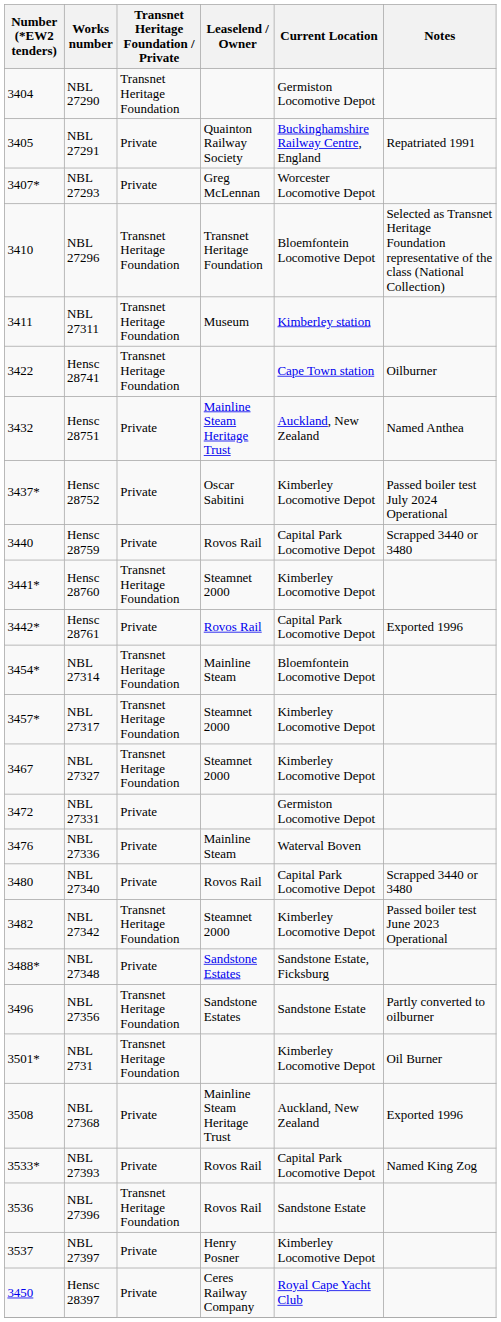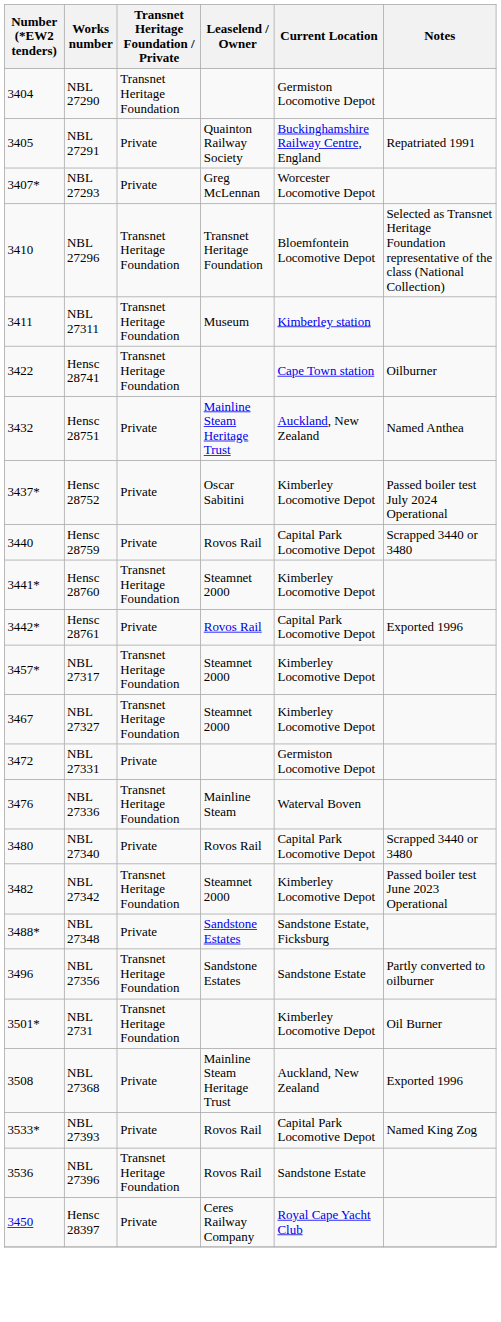- row: 3454* | NBL 27314 | Transnet Heritage Foundation | Mainline Steam | Bloemfontein Locomotive Depot
NBL 27336 | Transnet Heritage Foundation / Private: Private -> Transnet Heritage Foundation
- row: 3537 | NBL 27397 | Private | Henry Posner | Kimberley Locomotive Depot
